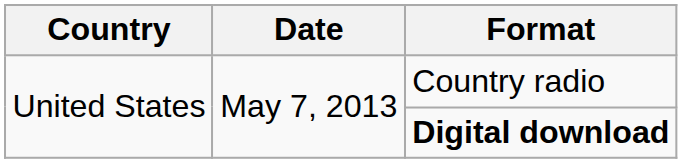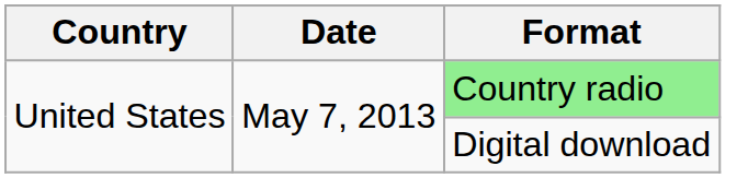Country radio | Format: no background -> lightgreen background
Digital download | Format: bold -> normal
